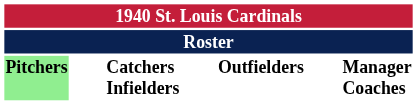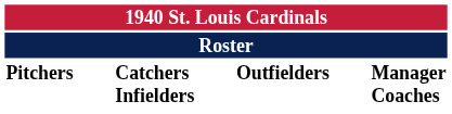Pitchers | column 1: lightgreen background -> no background
